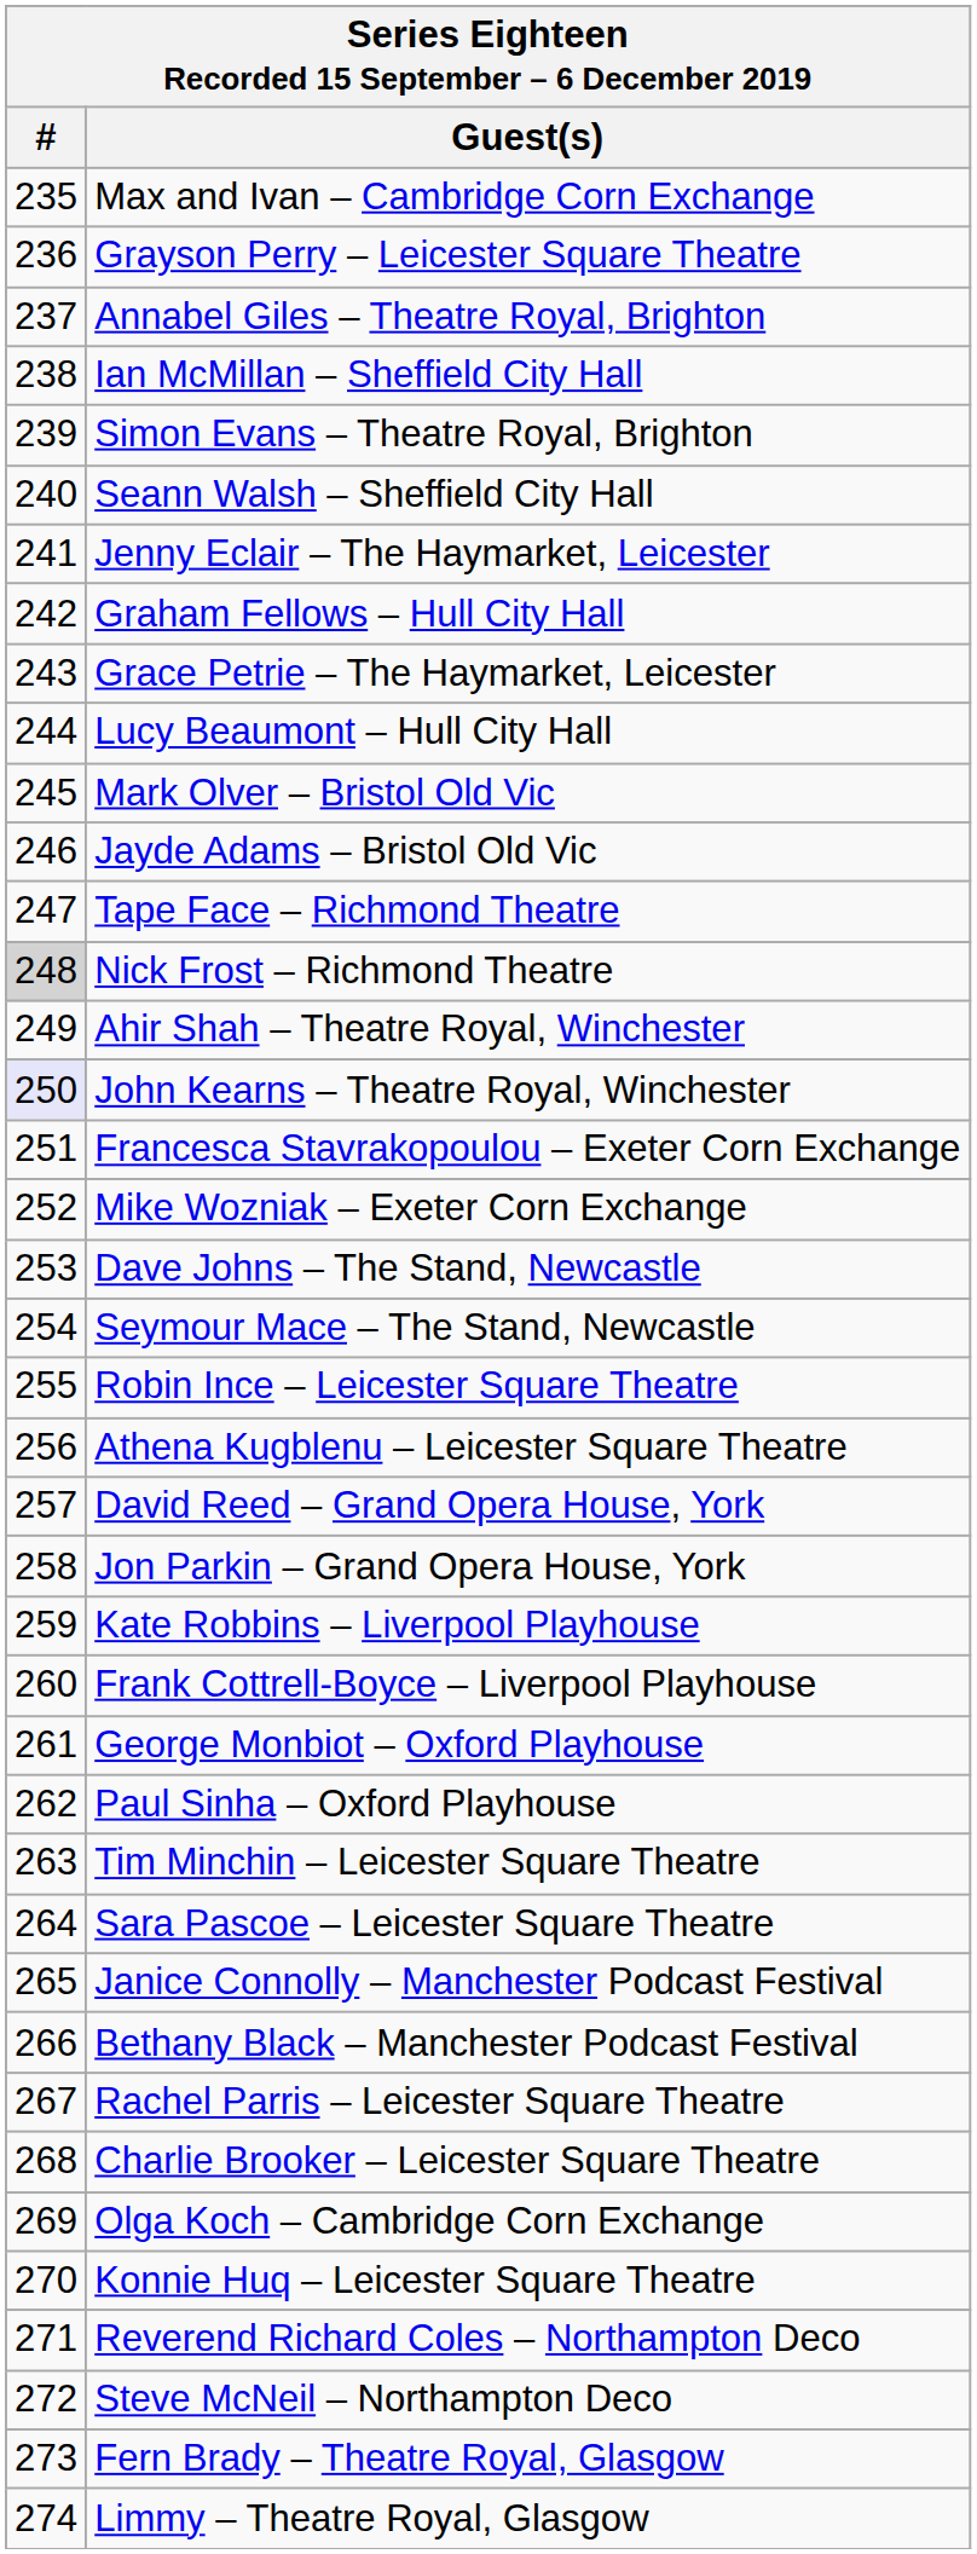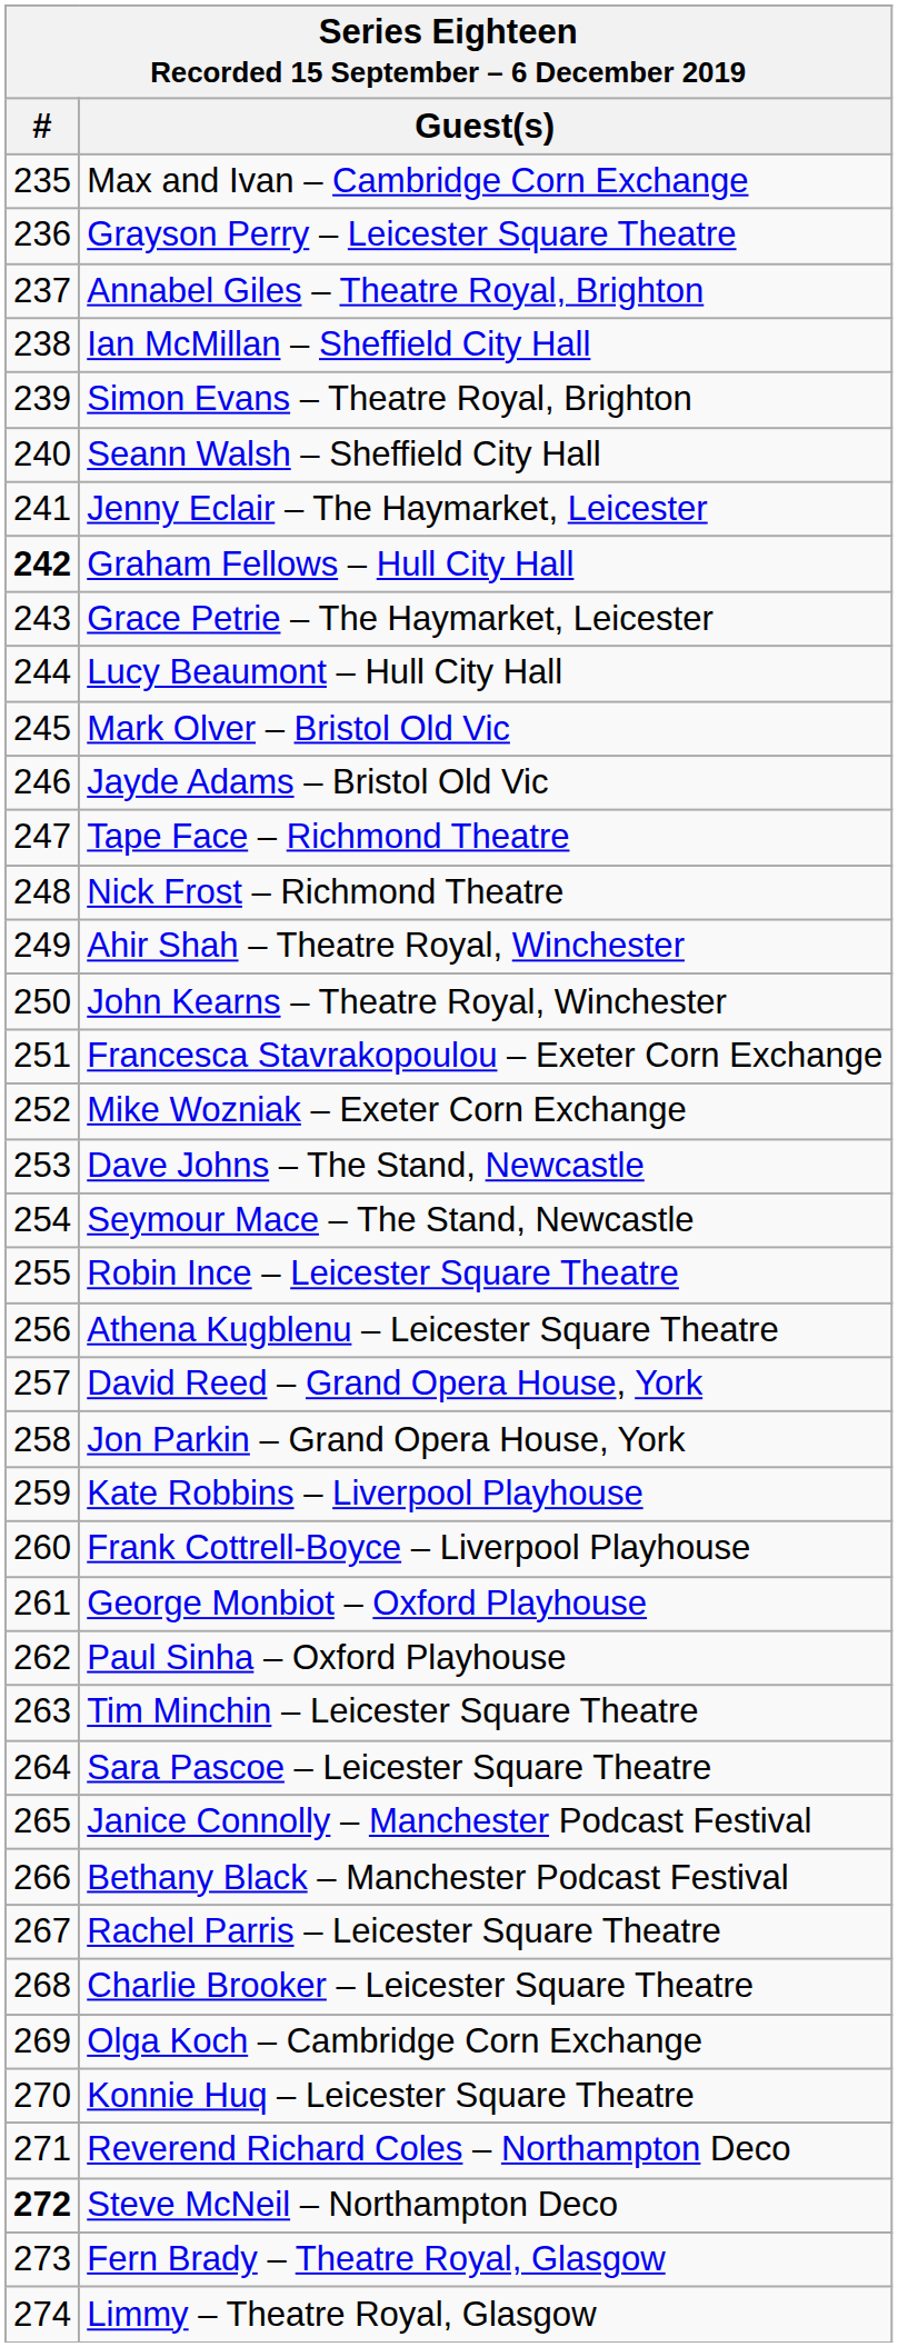Graham Fellows – Hull City Hall | #: normal -> bold
Nick Frost – Richmond Theatre | #: lightgrey background -> no background
John Kearns – Theatre Royal, Winchester | #: lavender background -> no background
Steve McNeil – Northampton Deco | #: normal -> bold
